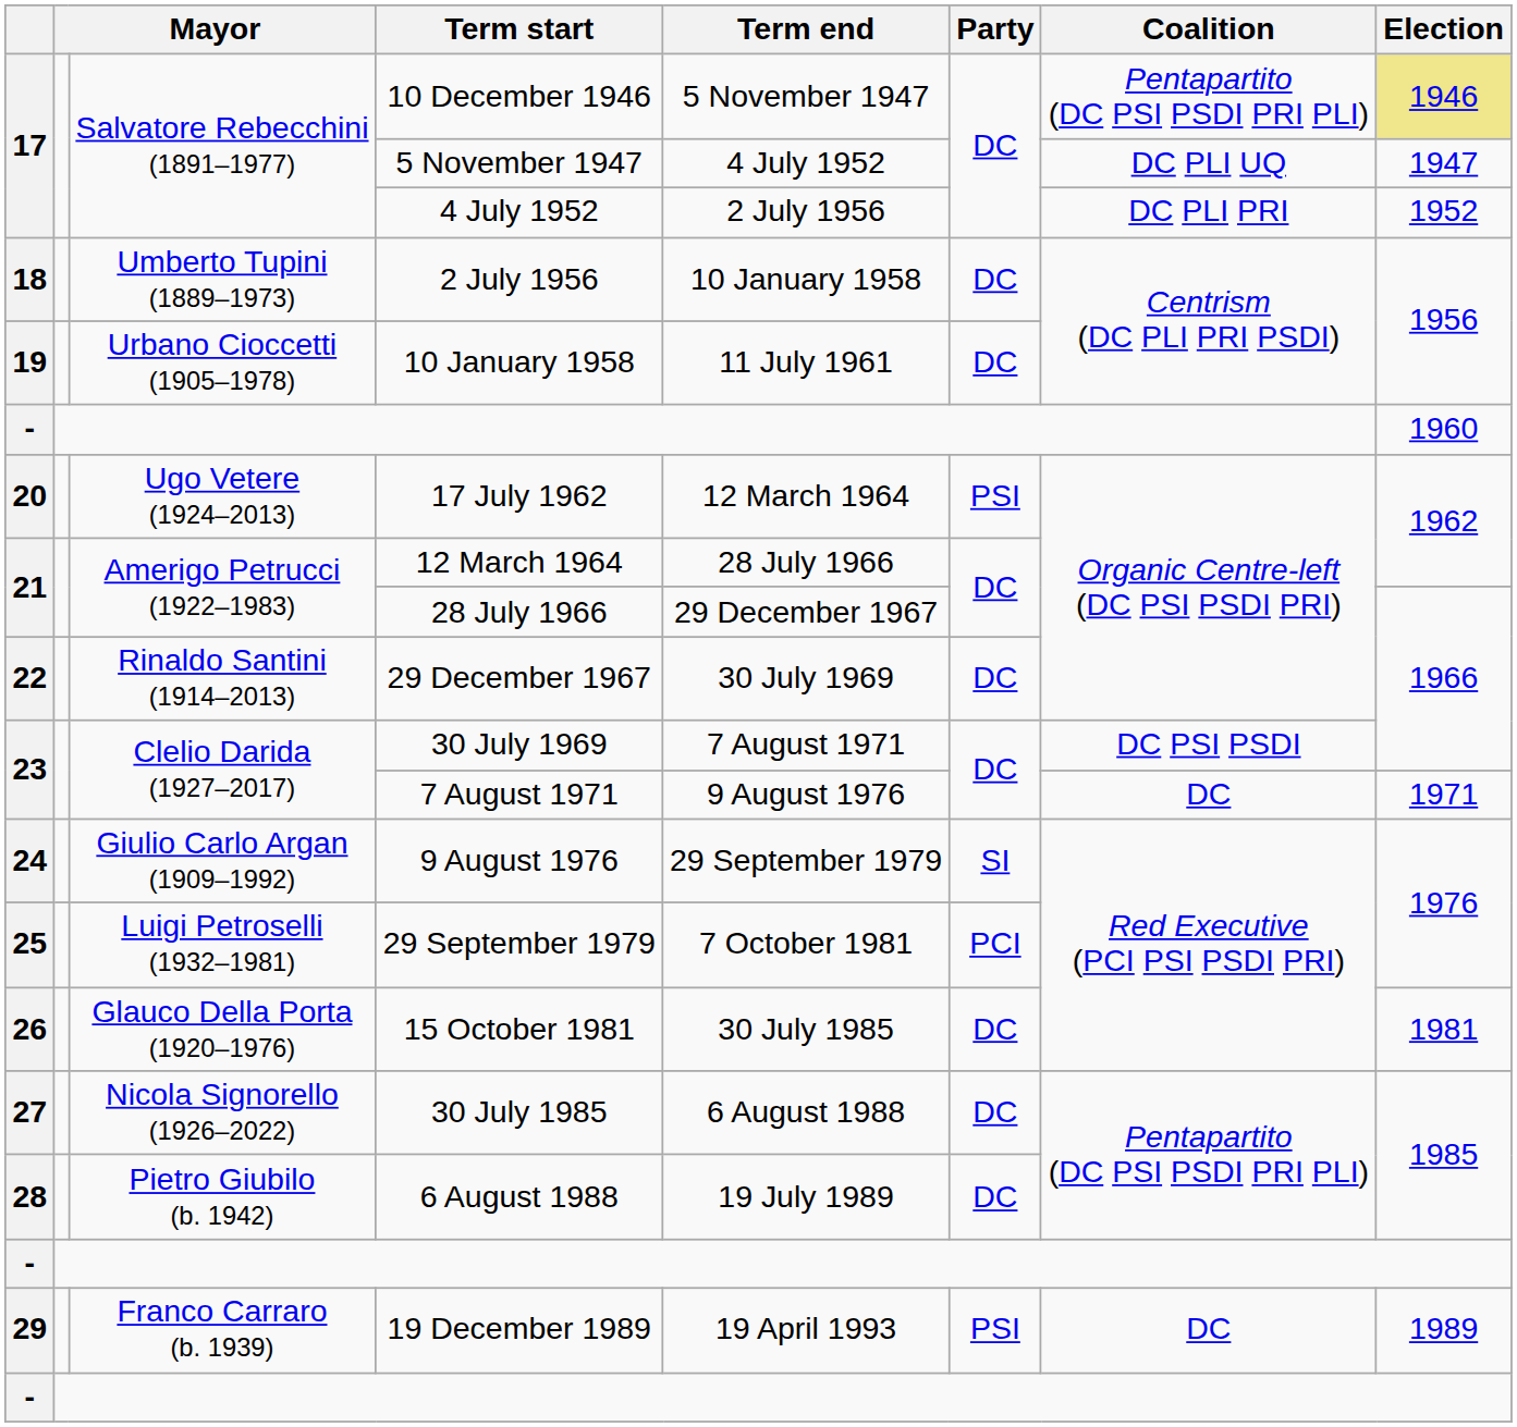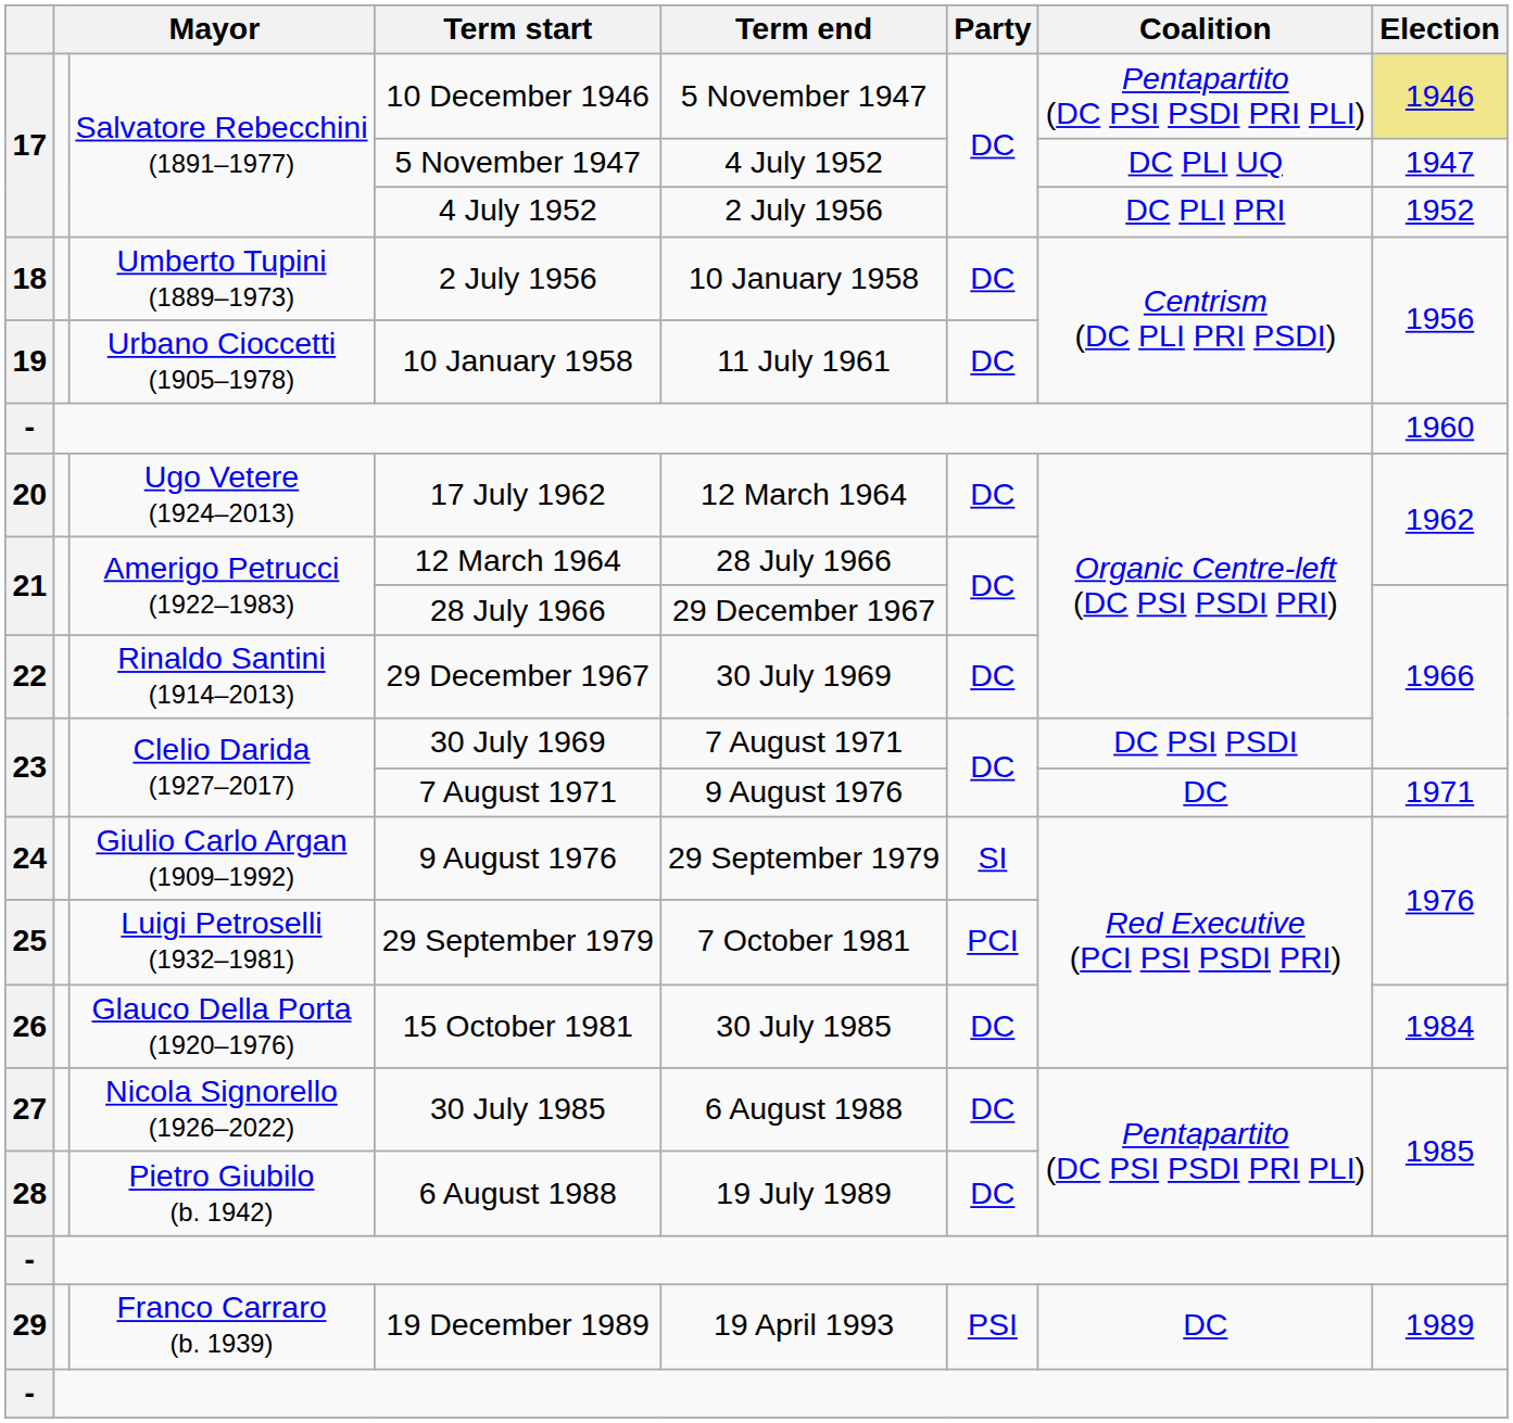17 July 1962 | Party: PSI -> DC
15 October 1981 | Election: 1981 -> 1984
